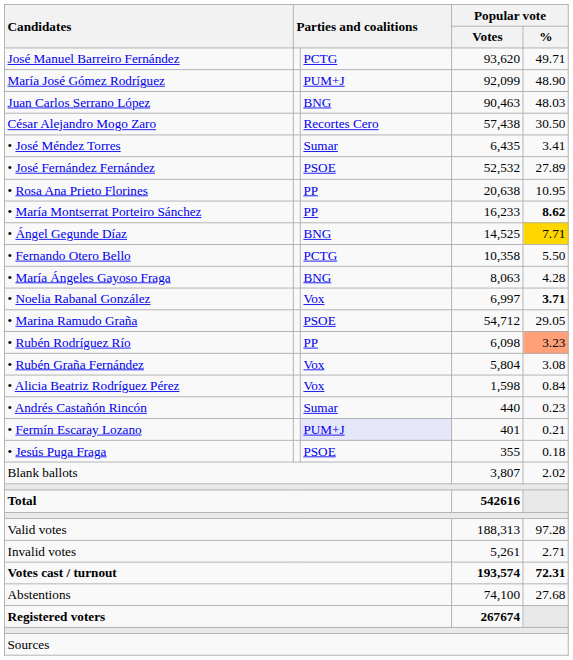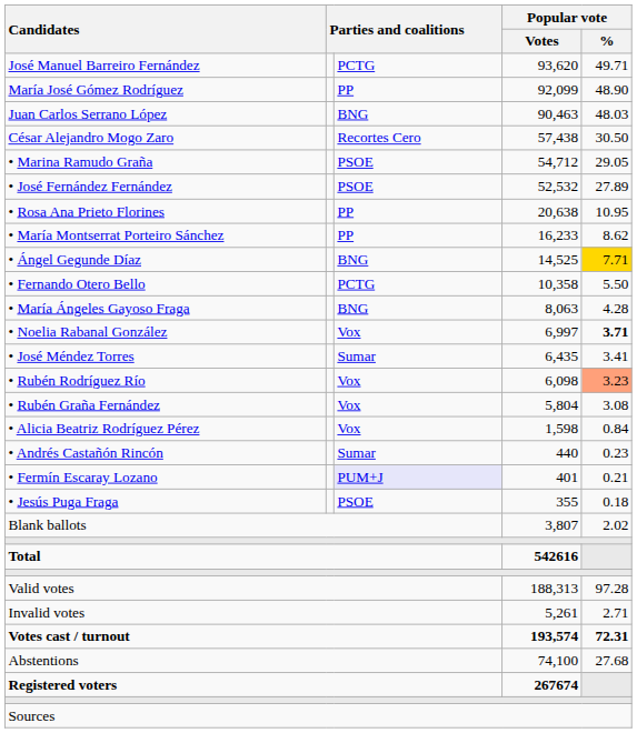María José Gómez Rodríguez | column 3: PUM+J -> PP
rows swapped: • Marina Ramudo Graña <-> • José Méndez Torres
• María Montserrat Porteiro Sánchez | Popular vote / %: bold -> normal
• Rubén Rodríguez Río | column 3: PP -> Vox
